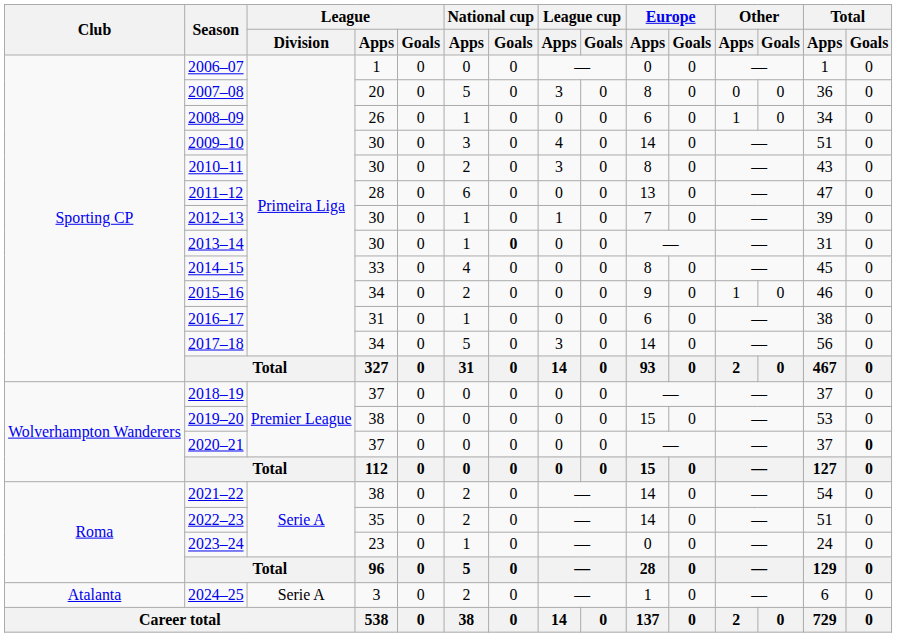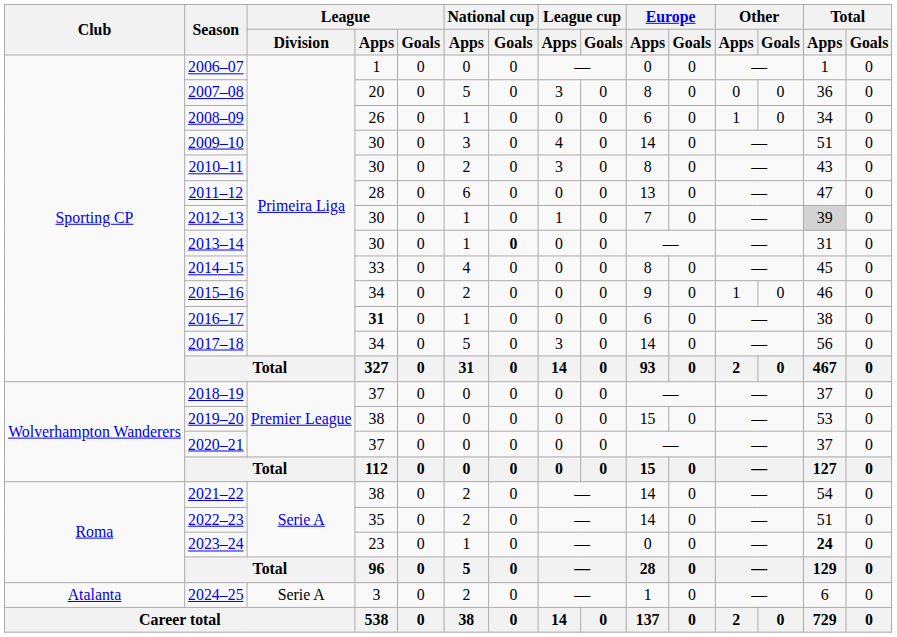2012–13 | Total / Apps: no background -> lightgrey background
2016–17 | League / Apps: normal -> bold
2020–21 | Total / Goals: bold -> normal
2023–24 | Total / Apps: normal -> bold
